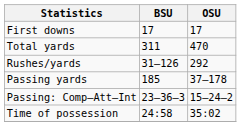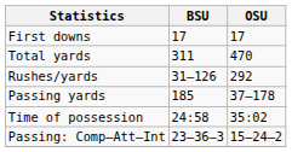rows swapped: Passing: Comp–Att–Int <-> Time of possession
